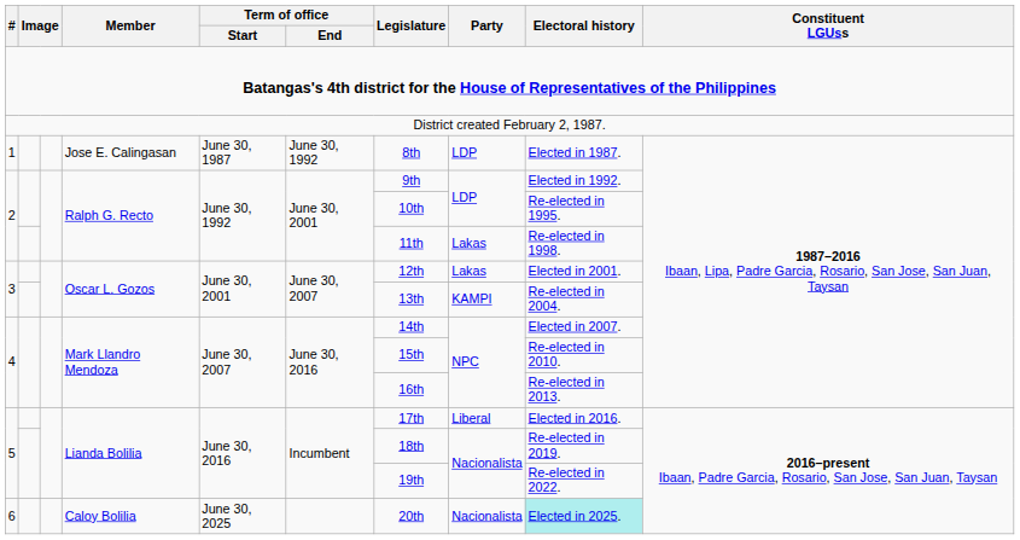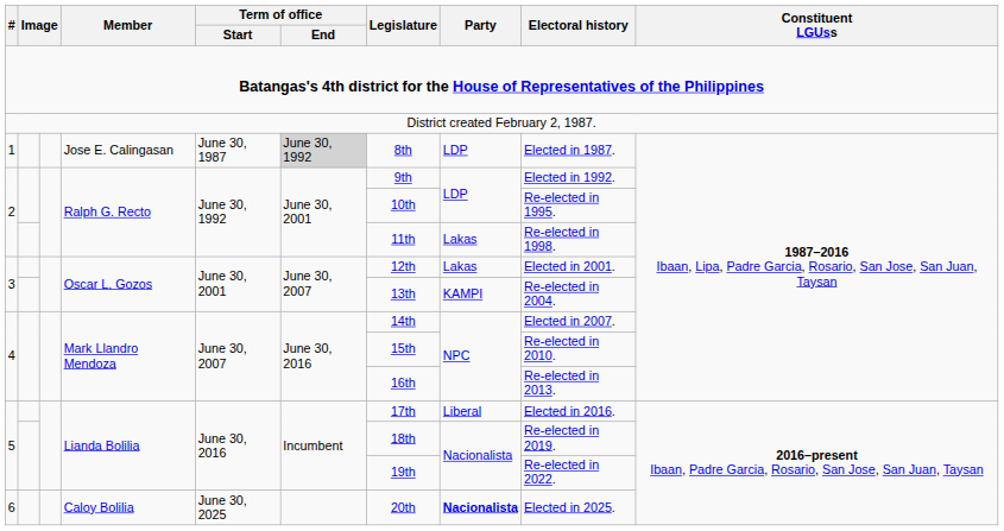1 | Term of office / End: no background -> lightgrey background
6 | Party: normal -> bold
6 | Electoral history: paleturquoise background -> no background
